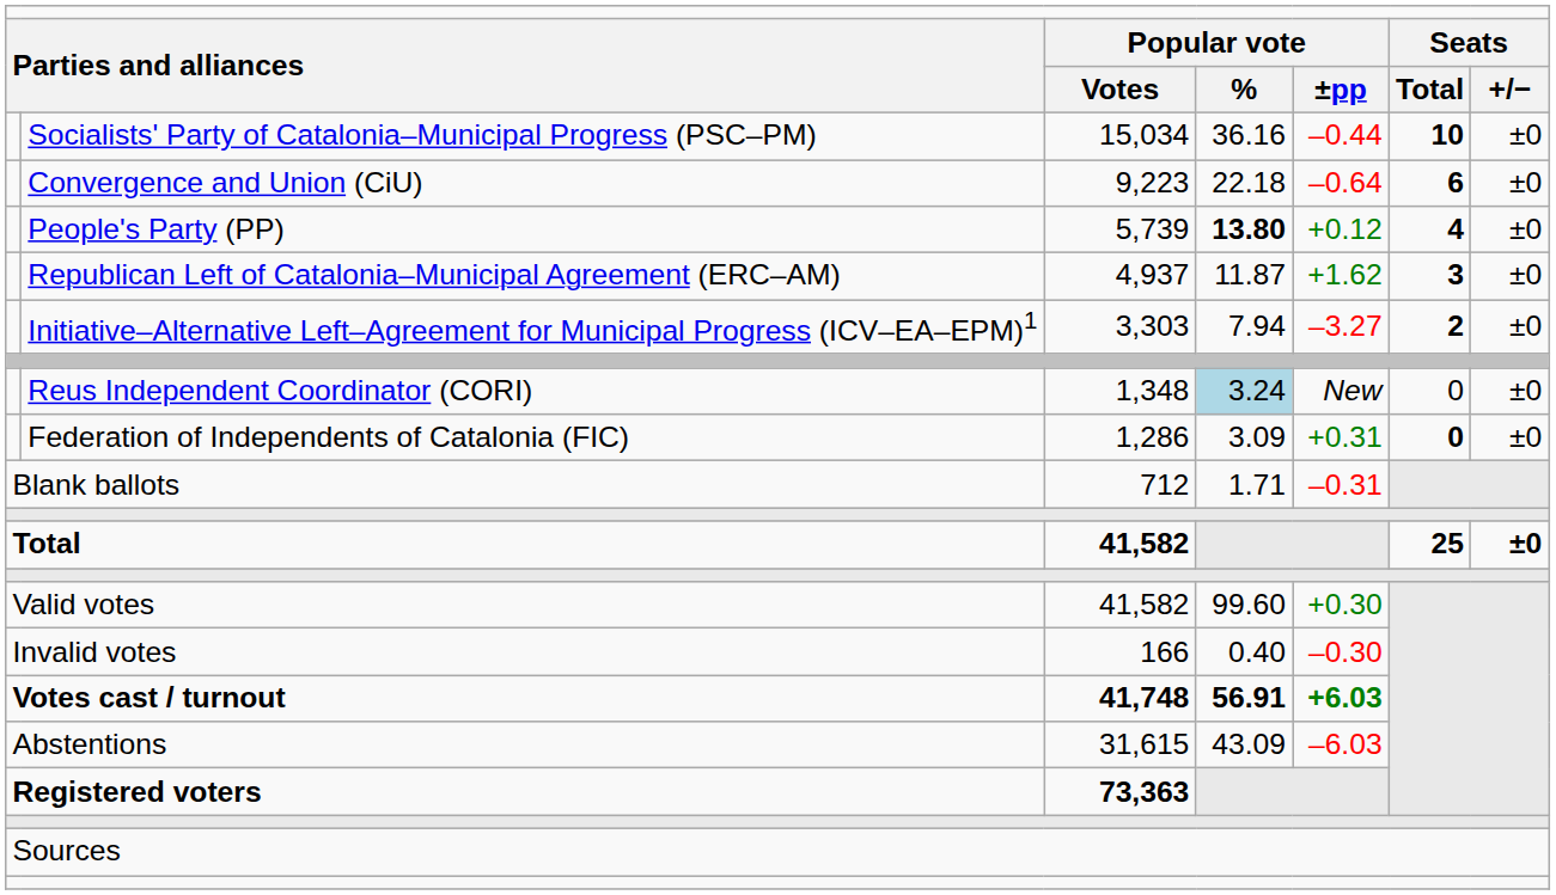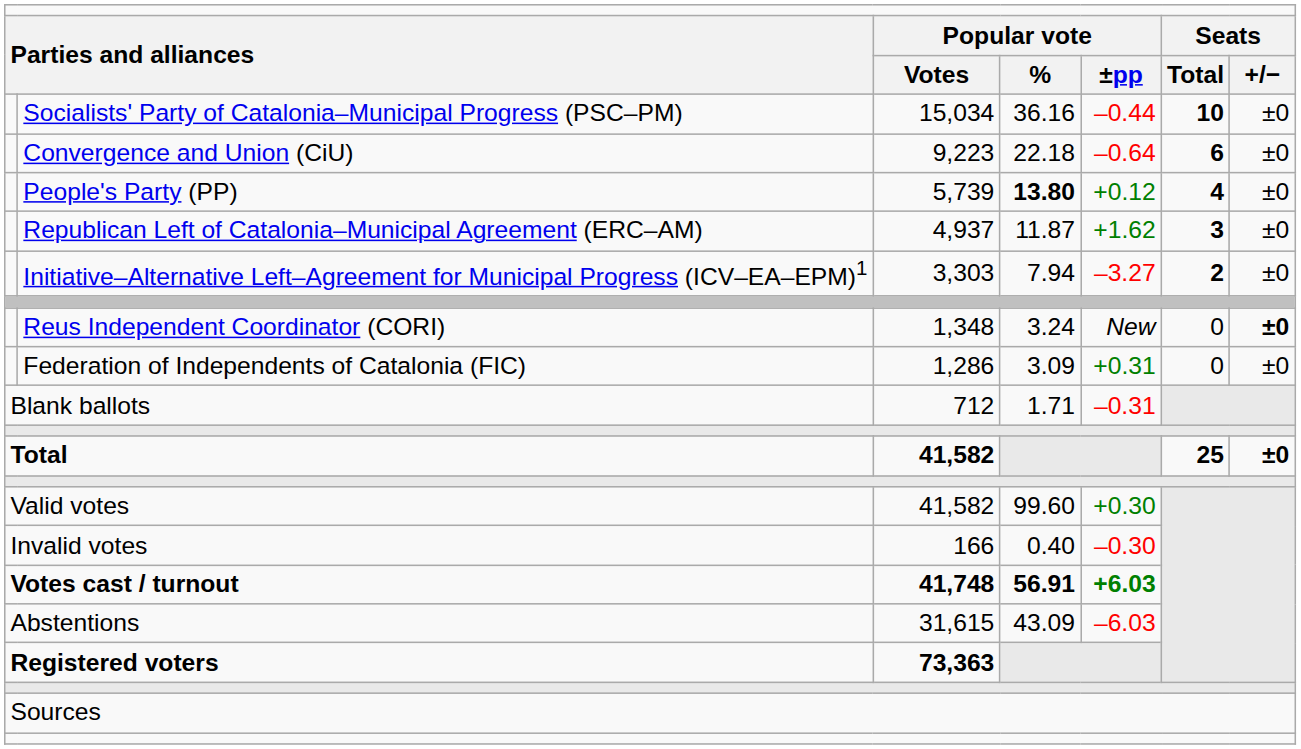Reus Independent Coordinator (CORI) | column 4: lightblue background -> no background
Reus Independent Coordinator (CORI) | column 7: normal -> bold
Federation of Independents of Catalonia (FIC) | column 6: bold -> normal
